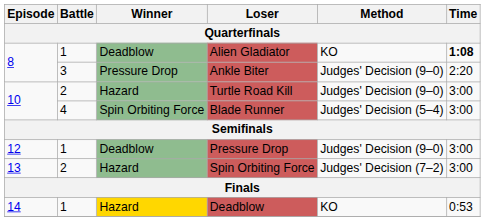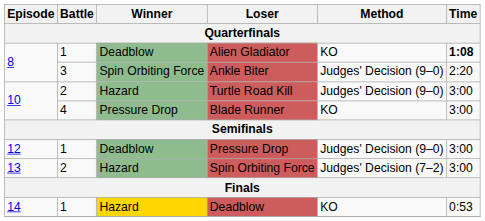Ankle Biter | Winner: Pressure Drop -> Spin Orbiting Force
Blade Runner | Winner: Spin Orbiting Force -> Pressure Drop
Blade Runner | Method: Judges' Decision (5–4) -> KO
